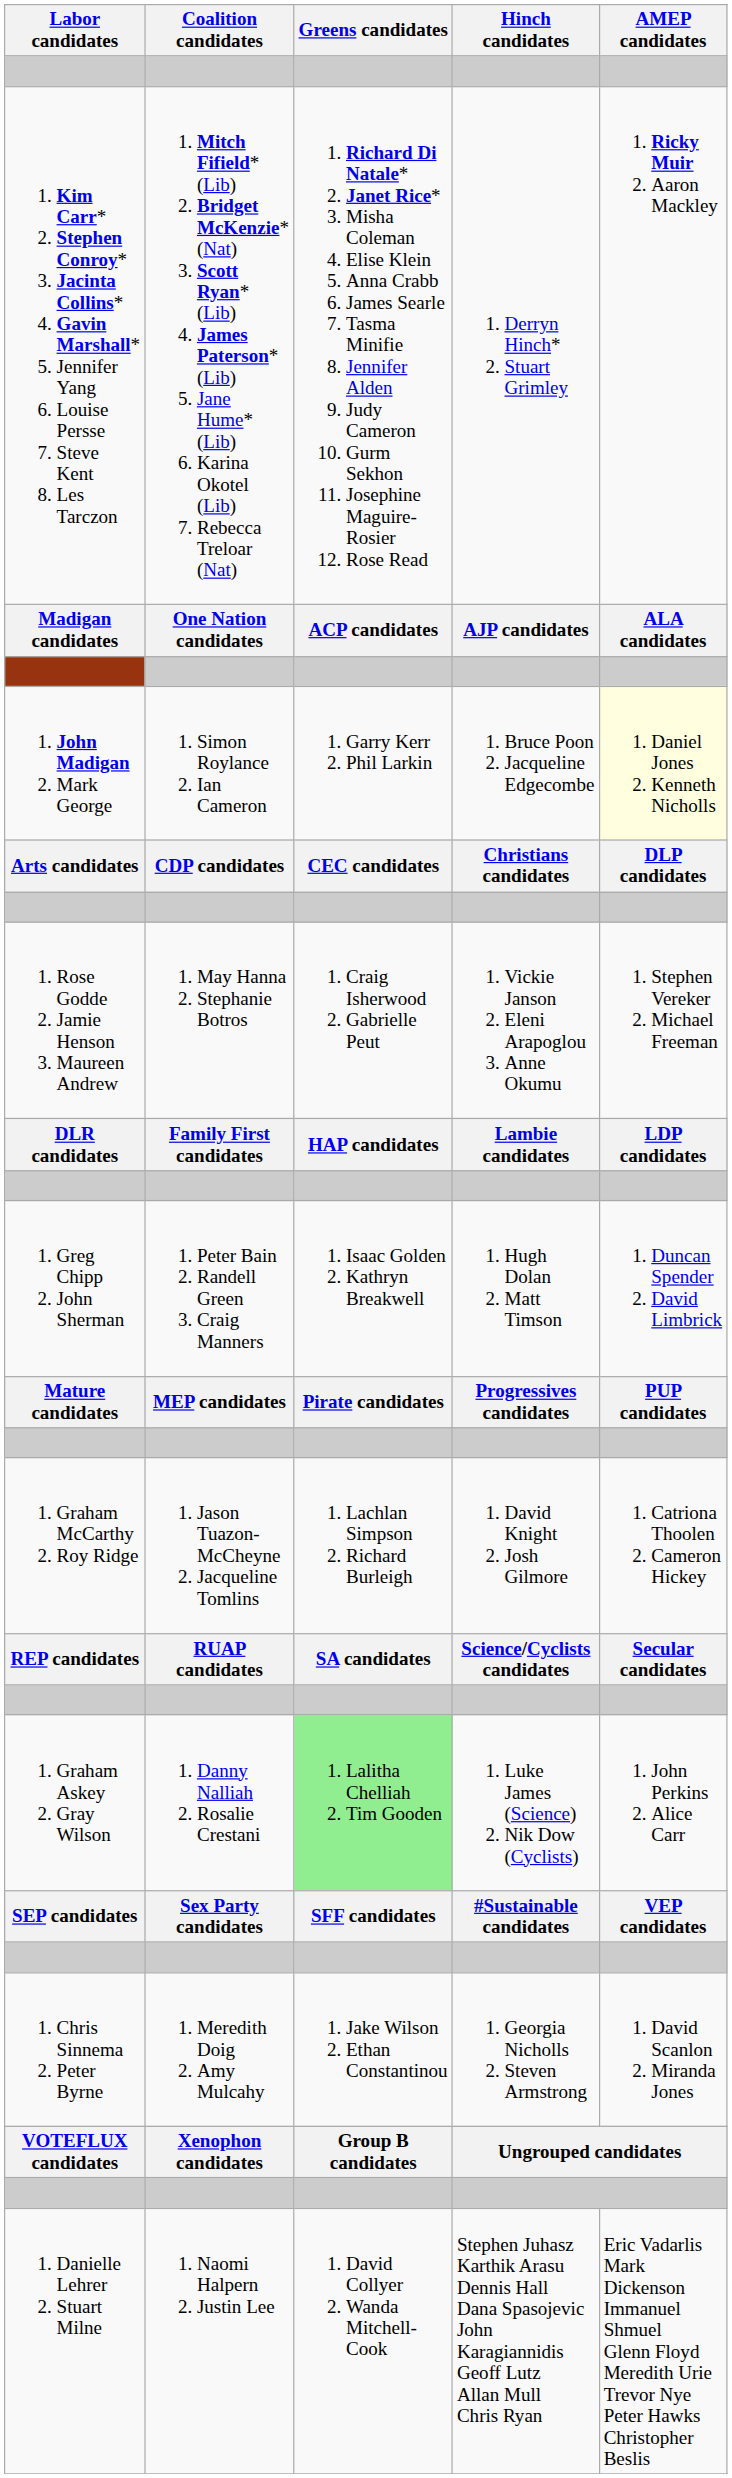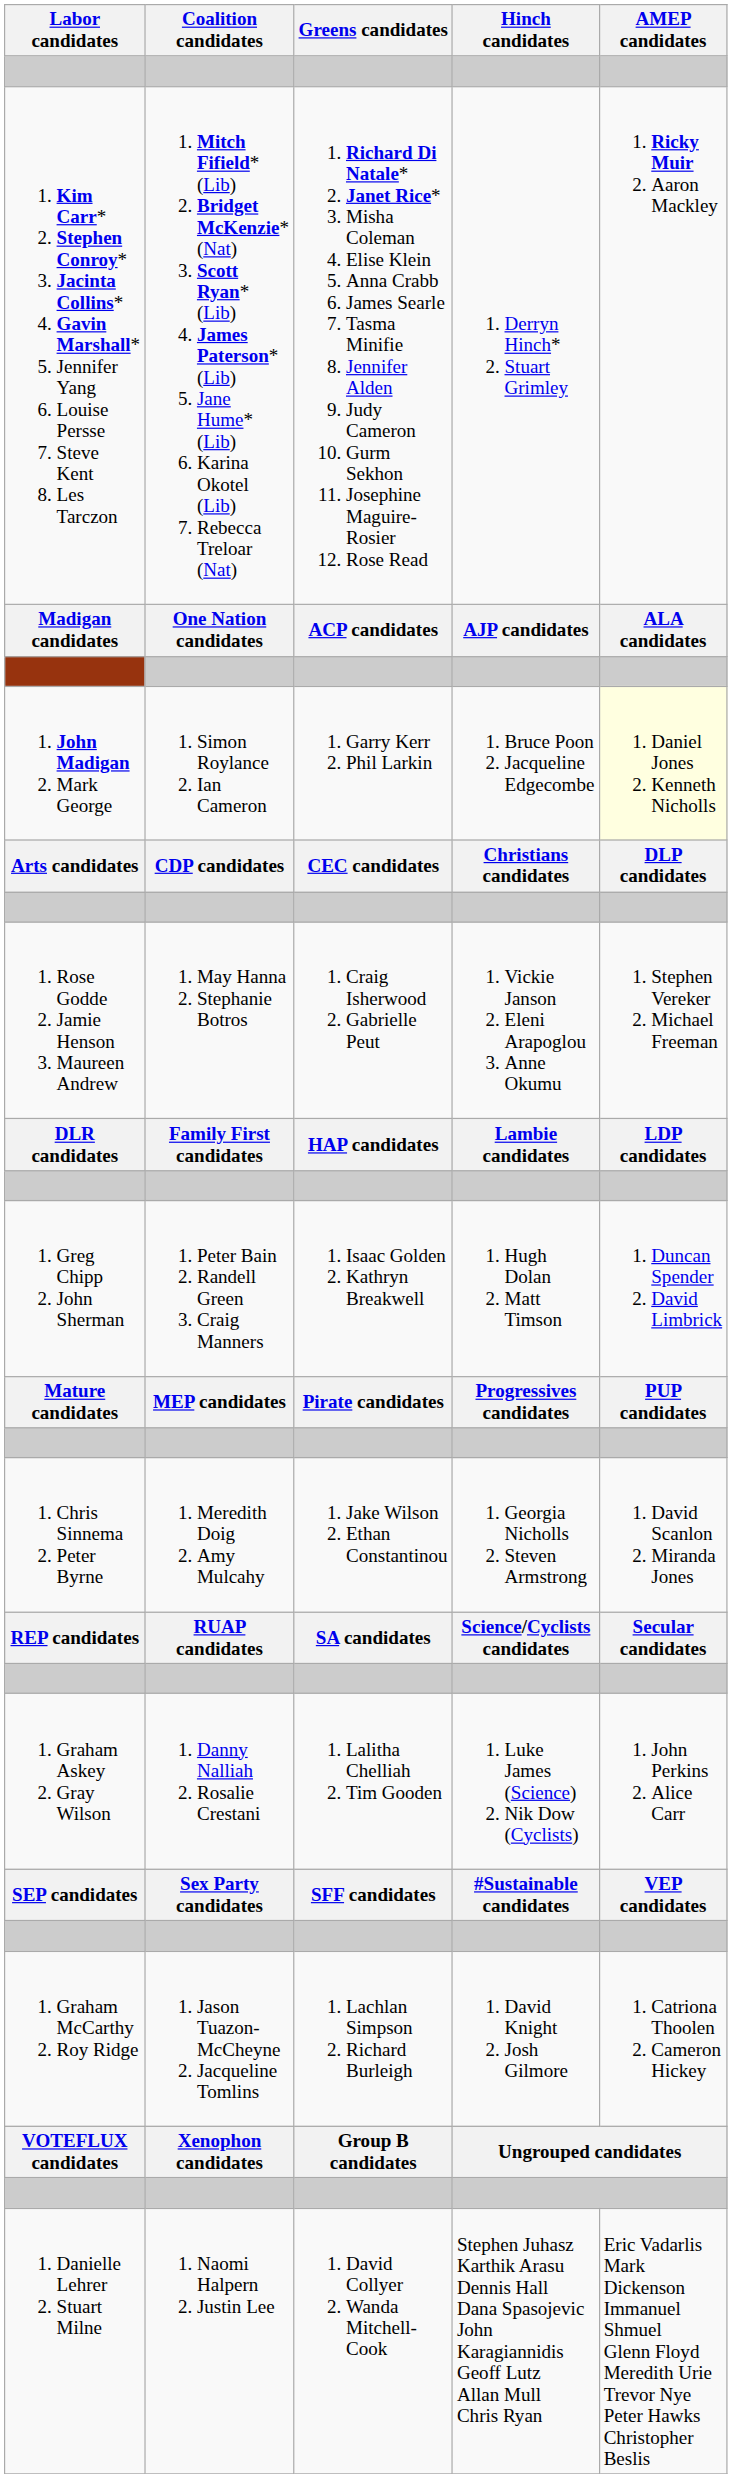rows swapped: Graham McCarthy Roy Ridge <-> Chris Sinnema Peter Byrne
Graham Askey Gray Wilson | Greens candidates: lightgreen background -> no background
